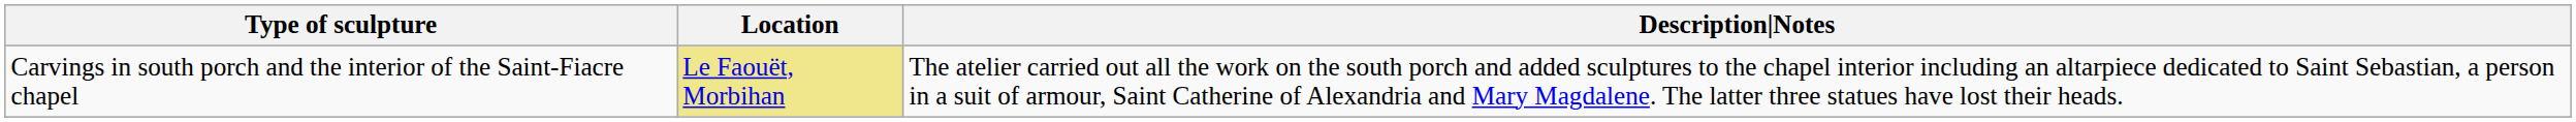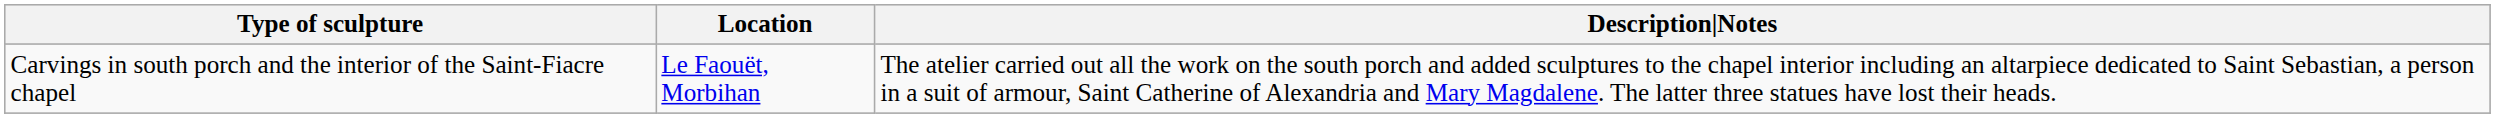row 2 | Location: khaki background -> no background
